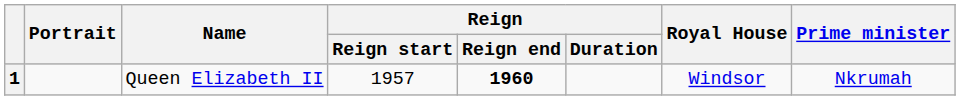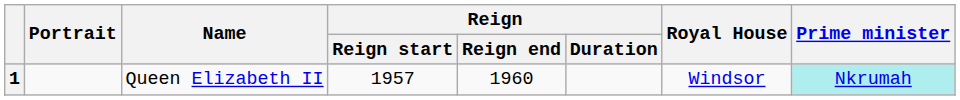1 | Reign / Reign end: bold -> normal
1 | Prime minister: no background -> paleturquoise background
